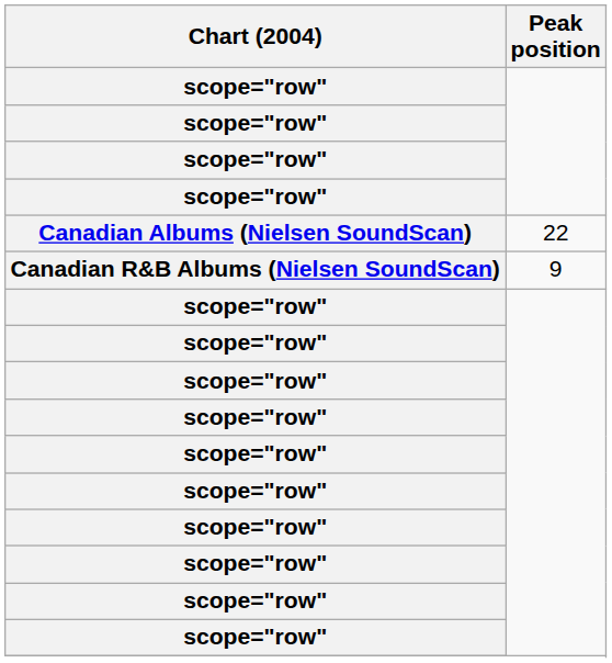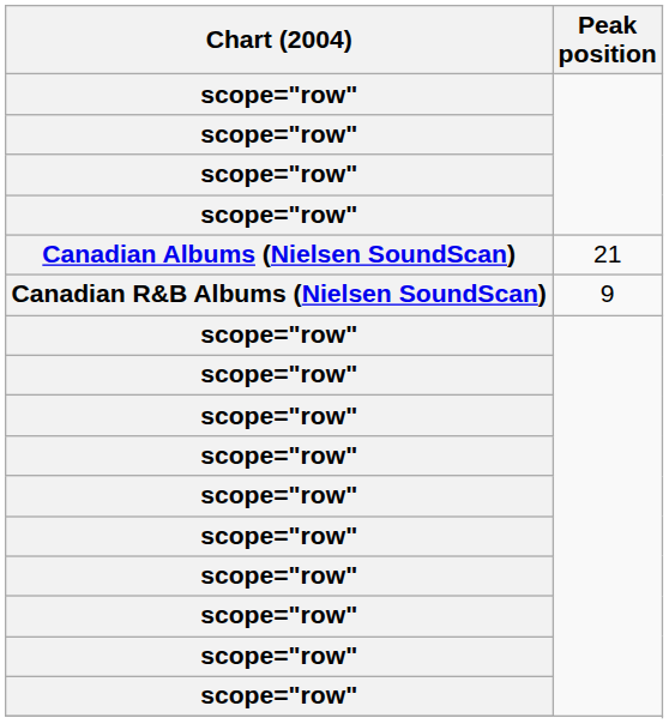Canadian Albums (Nielsen SoundScan) | Peak position: 22 -> 21
